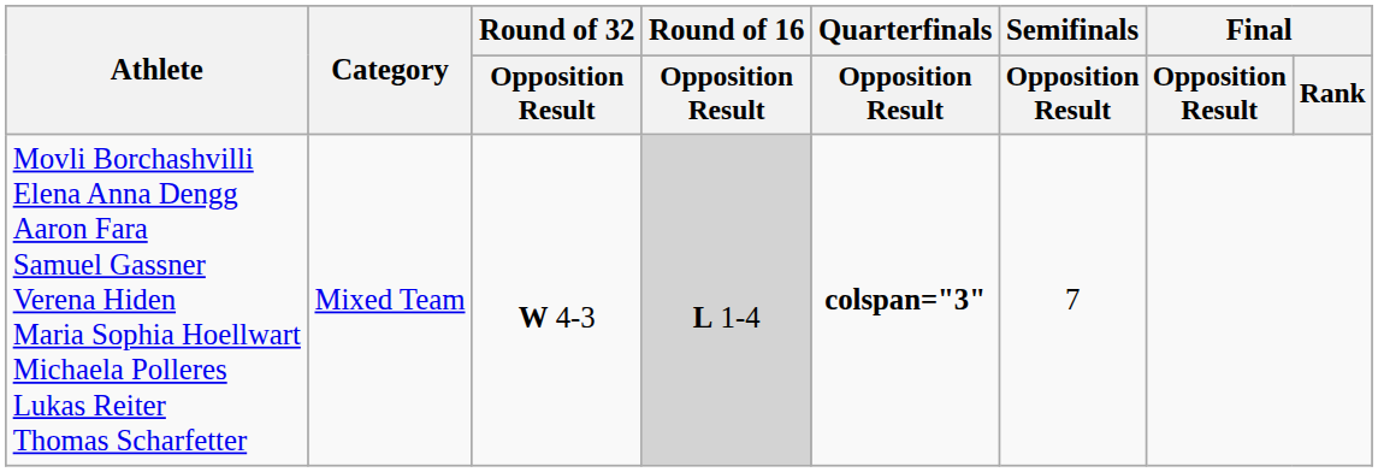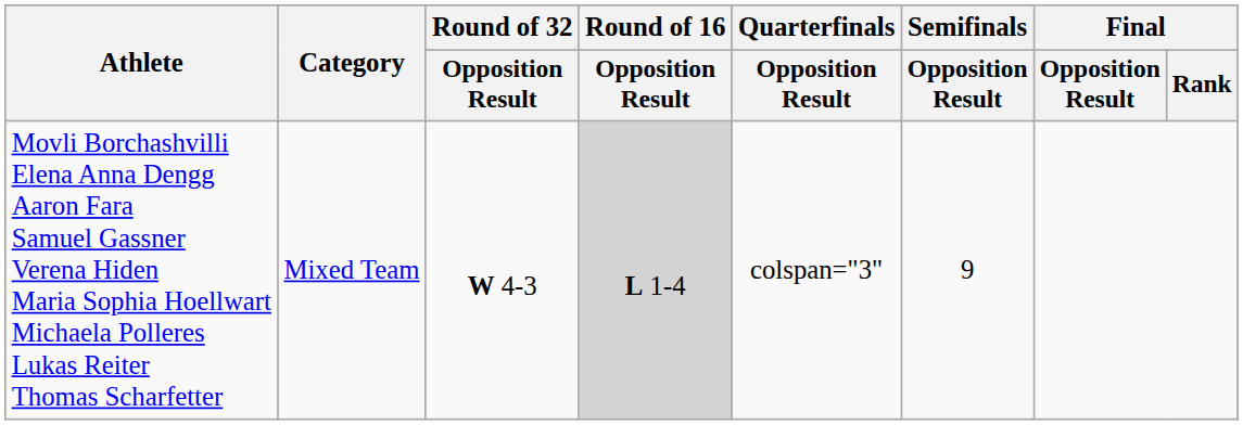row 3 | Quarterfinals / Opposition Result: bold -> normal
row 3 | Semifinals / Opposition Result: 7 -> 9
